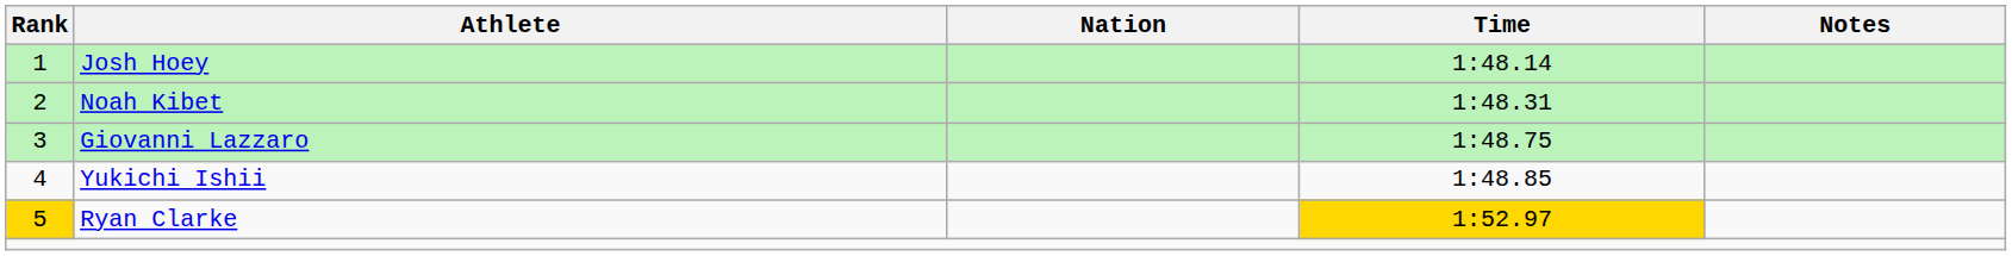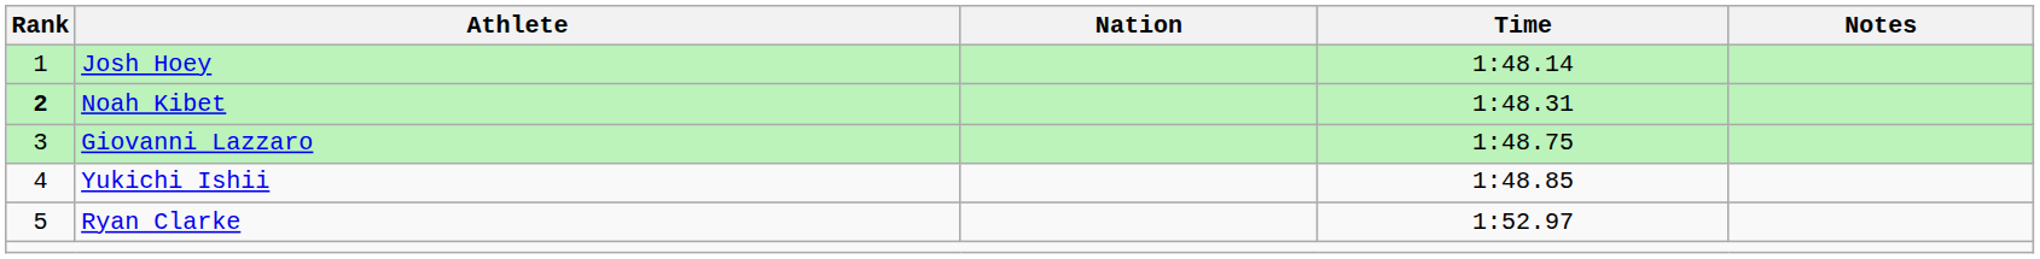Noah Kibet | Rank: normal -> bold
Ryan Clarke | Rank: gold background -> no background
Ryan Clarke | Time: gold background -> no background
